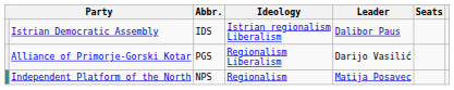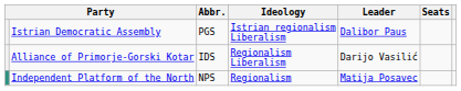Istrian Democratic Assembly | Abbr.: IDS -> PGS
Alliance of Primorje-Gorski Kotar | Abbr.: PGS -> IDS
